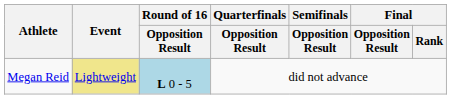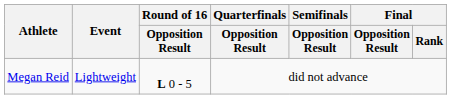Megan Reid | Event: khaki background -> no background
Megan Reid | Round of 16 / Opposition Result: lightblue background -> no background
